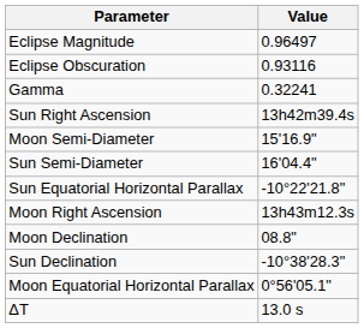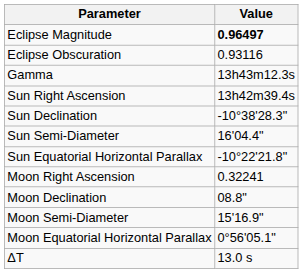Eclipse Magnitude | Value: normal -> bold
Gamma | Value: 0.32241 -> 13h43m12.3s
rows swapped: Sun Declination <-> Moon Semi-Diameter
Moon Right Ascension | Value: 13h43m12.3s -> 0.32241
